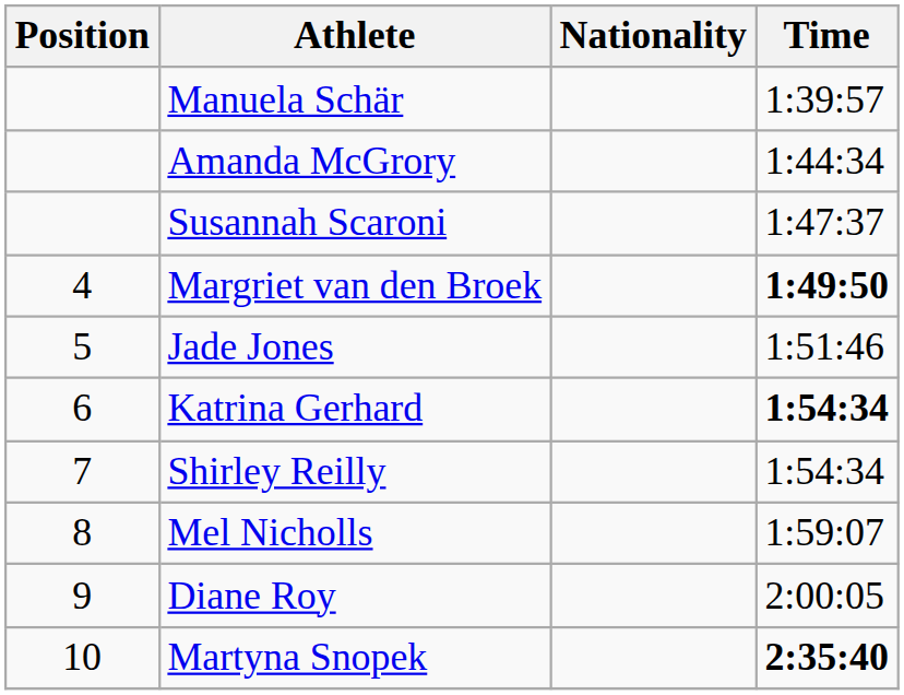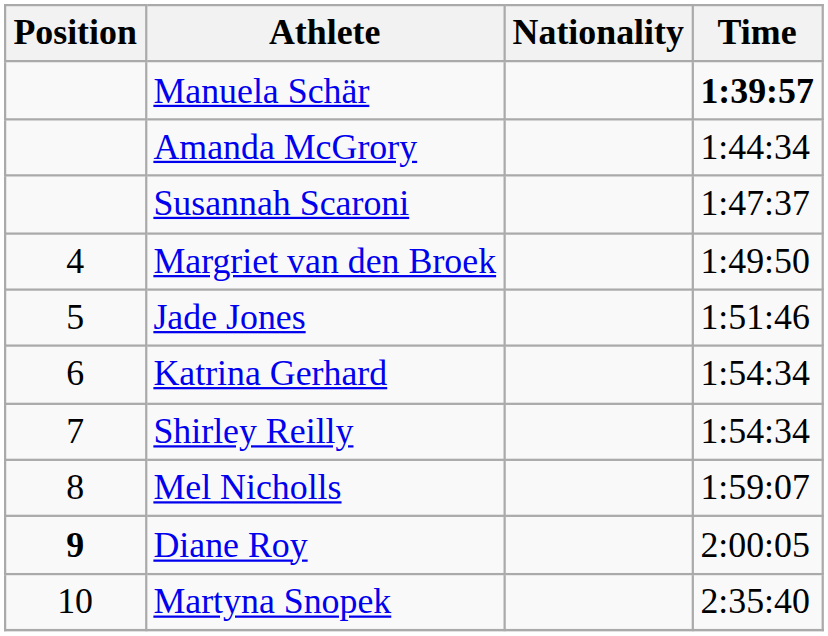Manuela Schär | Time: normal -> bold
Margriet van den Broek | Time: bold -> normal
Katrina Gerhard | Time: bold -> normal
Diane Roy | Position: normal -> bold
Martyna Snopek | Time: bold -> normal
